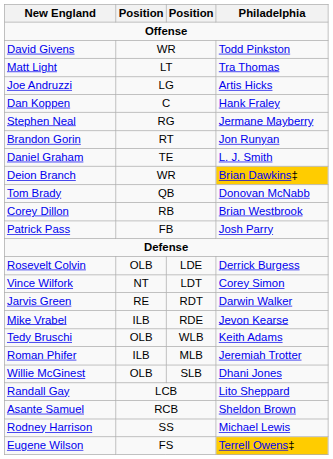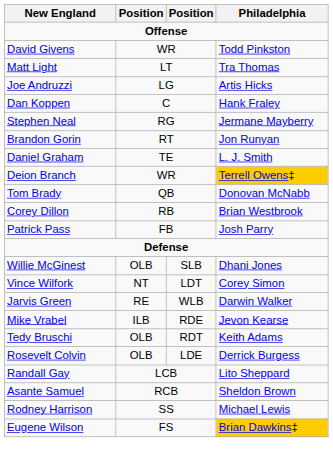Deion Branch | Philadelphia: Brian Dawkins‡ -> Terrell Owens‡
rows swapped: Rosevelt Colvin <-> Willie McGinest
Jarvis Green | column 3: RDT -> WLB
Tedy Bruschi | column 3: WLB -> RDT
- row: Roman Phifer | ILB | MLB | Jeremiah Trotter
Eugene Wilson | Philadelphia: Terrell Owens‡ -> Brian Dawkins‡
